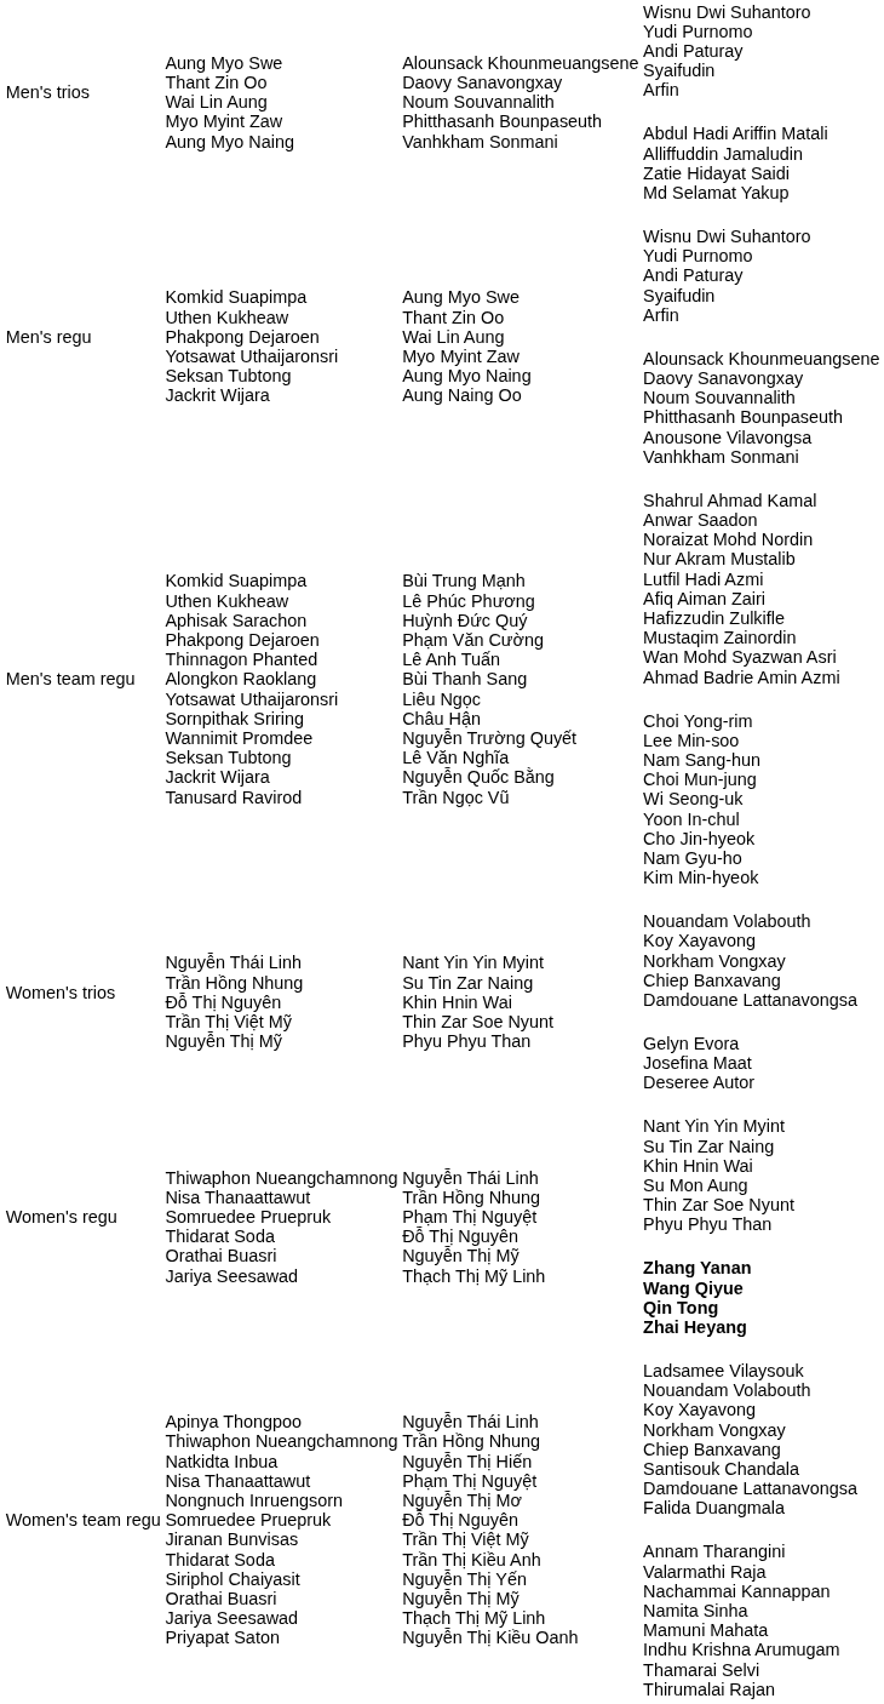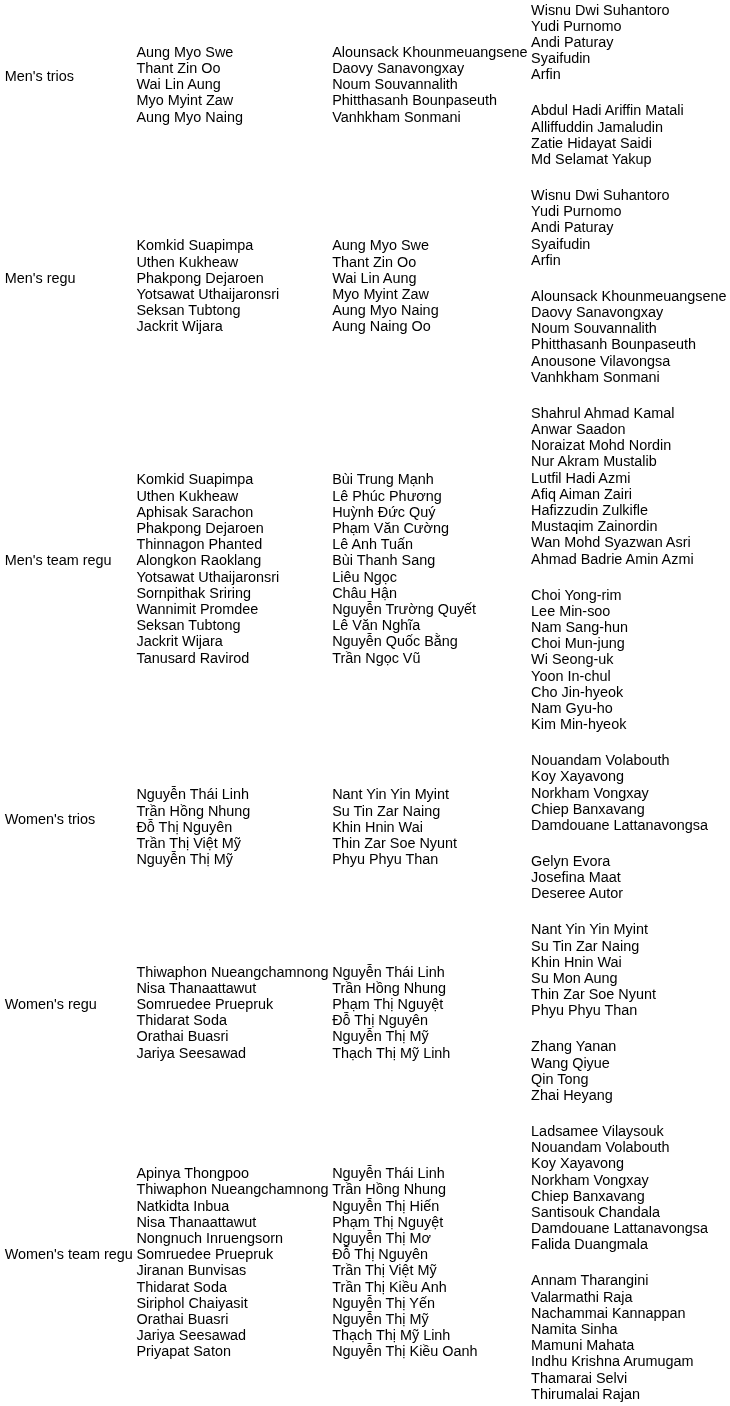Zhang Yanan Wang Qiyue Qin Tong Zhai Heyang | column 4: bold -> normal
